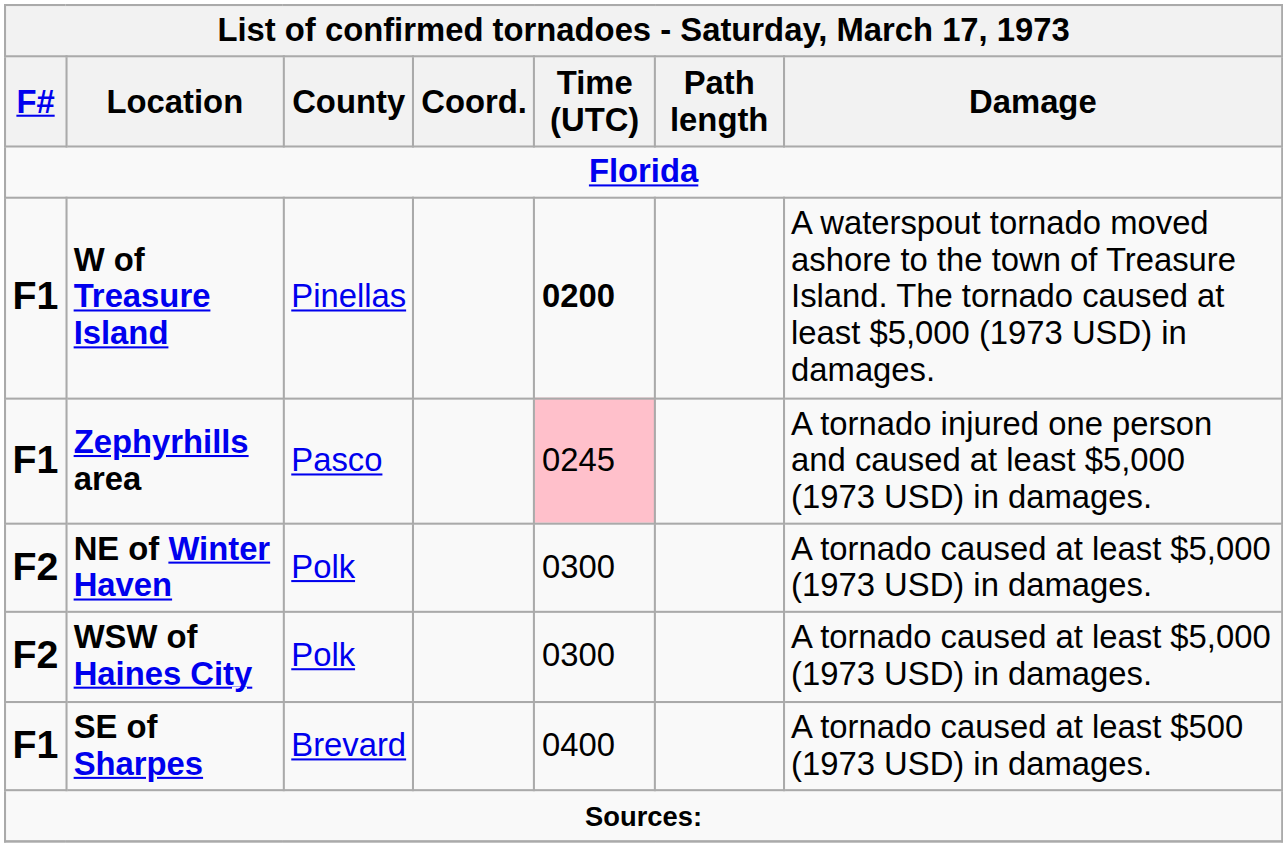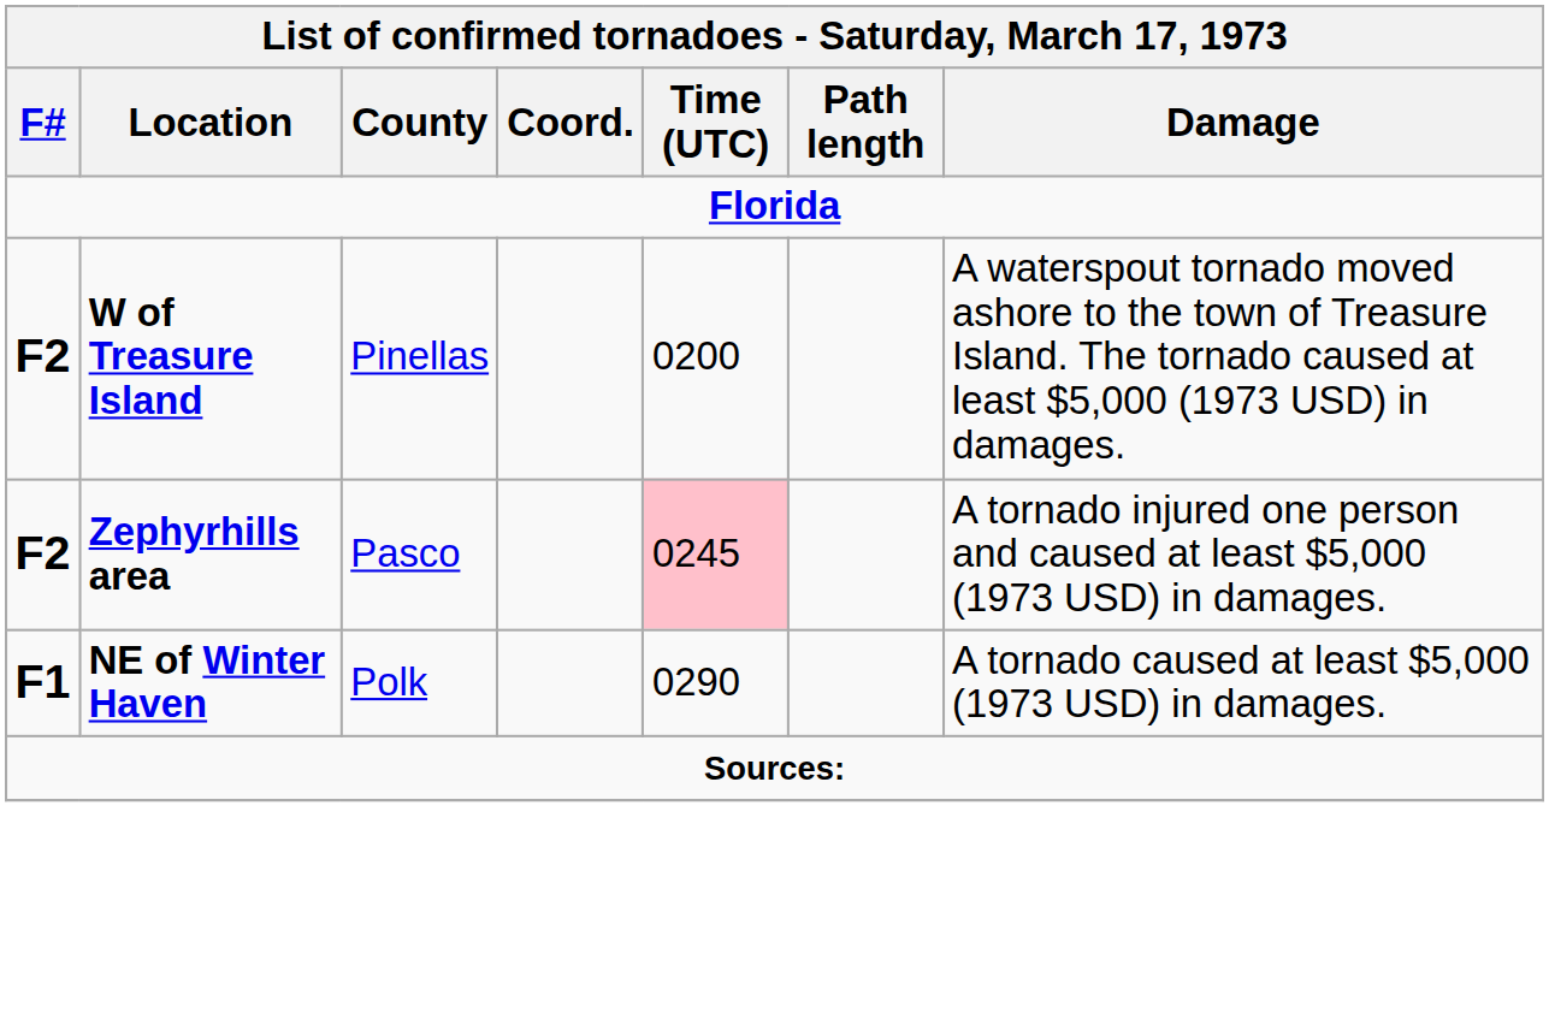W of Treasure Island | F#: F1 -> F2
W of Treasure Island | Time (UTC): bold -> normal
Zephyrhills area | F#: F1 -> F2
NE of Winter Haven | F#: F2 -> F1
NE of Winter Haven | Time (UTC): 0300 -> 0290
- row: F2 | WSW of Haines City | Polk | 0300 | A tornado caused at least $5,000 (1973 USD) in damages.
- row: F1 | SE of Sharpes | Brevard | 0400 | A tornado caused at least $500 (1973 USD) in damages.
